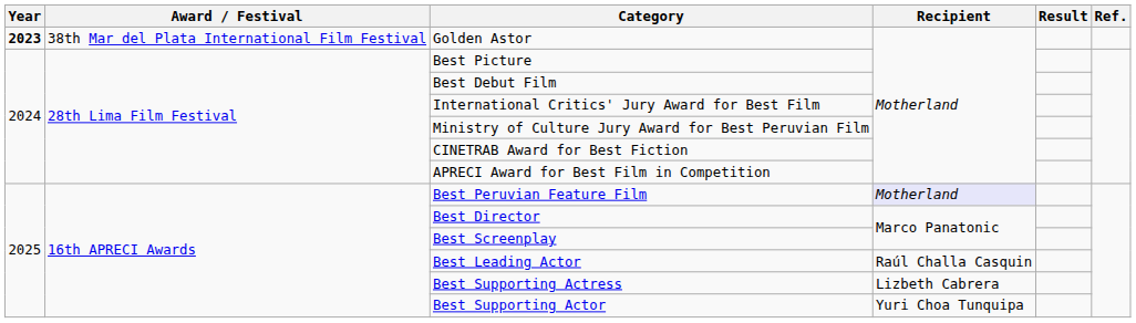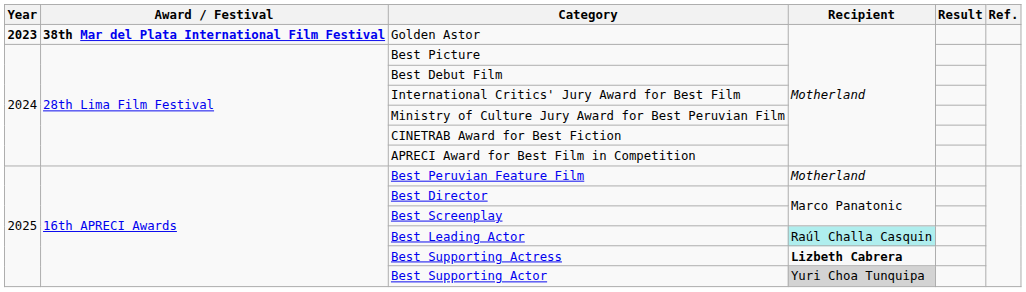Golden Astor | Award / Festival: normal -> bold
Best Peruvian Feature Film | Recipient: lavender background -> no background
Best Leading Actor | Recipient: no background -> paleturquoise background
Best Supporting Actress | Recipient: normal -> bold
Best Supporting Actor | Recipient: no background -> lightgrey background
